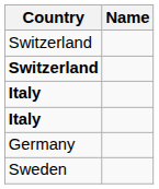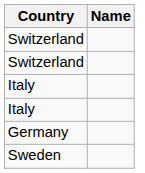row 3 | Country: bold -> normal
row 4 | Country: bold -> normal
row 5 | Country: bold -> normal
